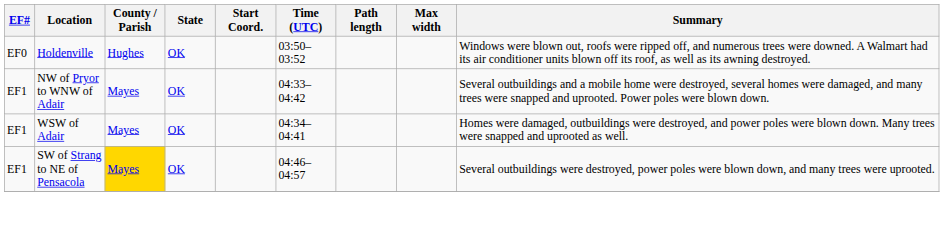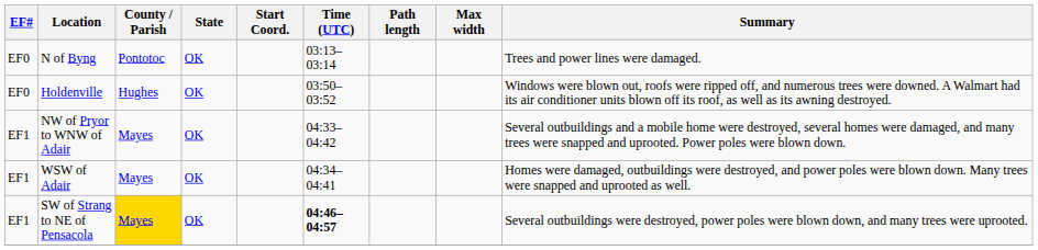+ row: EF0 | N of Byng | Pontotoc | OK | 03:13–03:14 | Trees and power lines were damaged.
SW of Strang to NE of Pensacola | Time (UTC): normal -> bold
